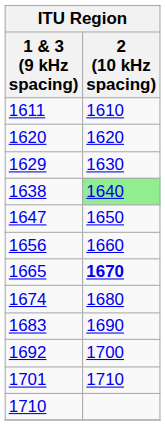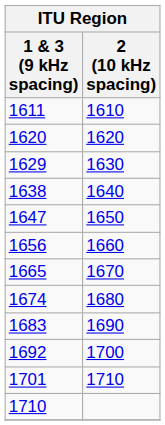1638 | 2 (10 kHz spacing): lightgreen background -> no background
1665 | 2 (10 kHz spacing): bold -> normal
